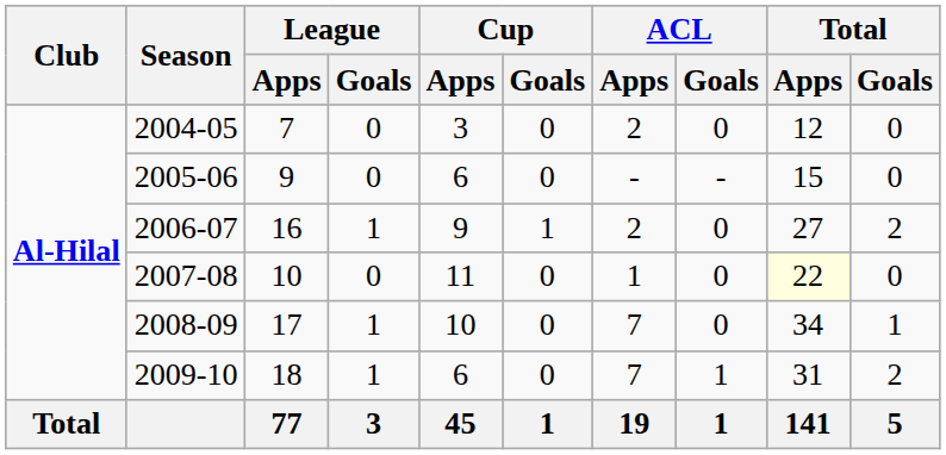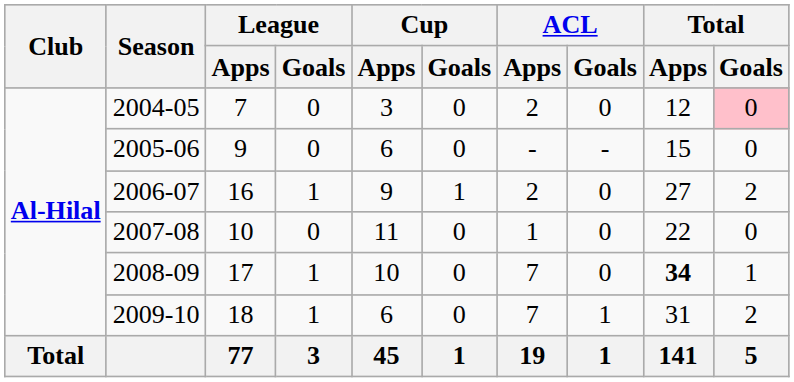2004-05 | Total / Goals: no background -> pink background
2007-08 | Total / Apps: lightyellow background -> no background
2008-09 | Total / Apps: normal -> bold
